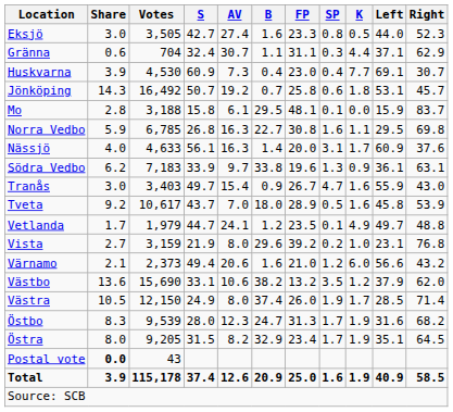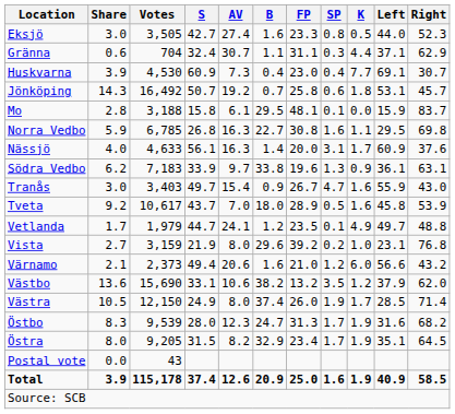Postal vote | Share: bold -> normal
